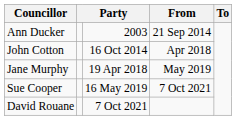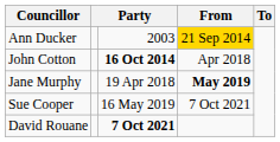Ann Ducker | From: no background -> gold background
John Cotton | column 3: normal -> bold
Jane Murphy | From: normal -> bold
David Rouane | column 3: normal -> bold
